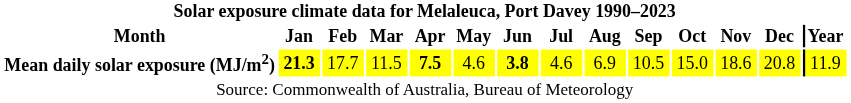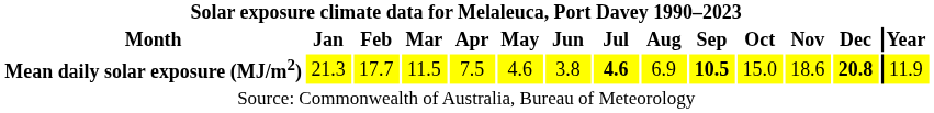Mean daily solar exposure (MJ/m2) | Jan: bold -> normal
Mean daily solar exposure (MJ/m2) | Apr: bold -> normal
Mean daily solar exposure (MJ/m2) | Jun: bold -> normal
Mean daily solar exposure (MJ/m2) | Jul: normal -> bold
Mean daily solar exposure (MJ/m2) | Sep: normal -> bold
Mean daily solar exposure (MJ/m2) | Dec: normal -> bold
